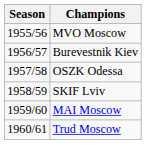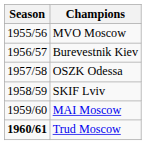Trud Moscow | Season: normal -> bold
